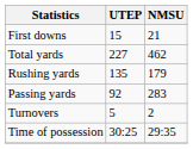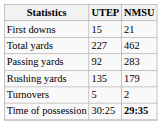rows swapped: Rushing yards <-> Passing yards
Time of possession | NMSU: normal -> bold
